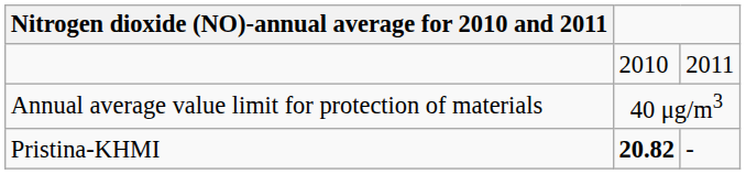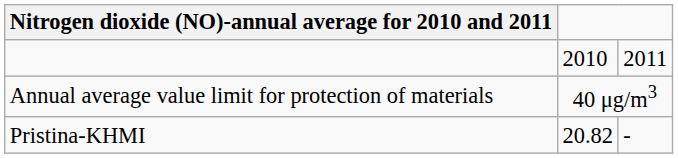Pristina-KHMI | column 2: bold -> normal
